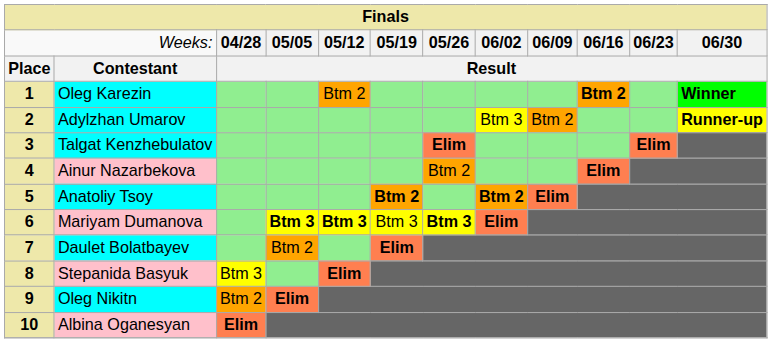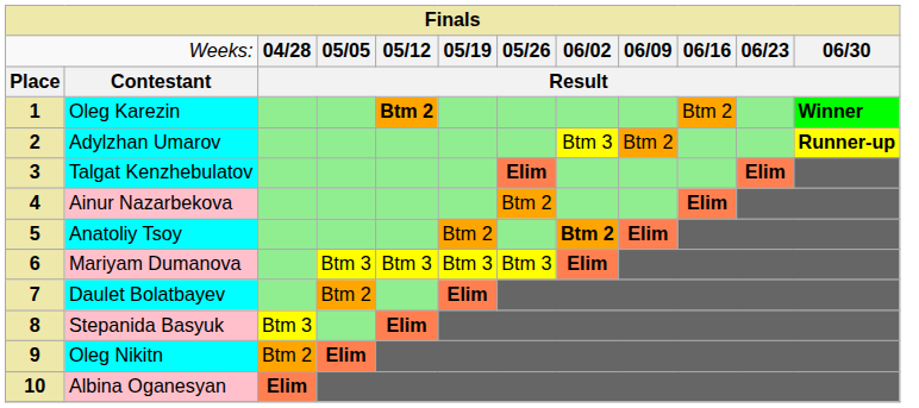Oleg Karezin | column 5: normal -> bold
Oleg Karezin | column 10: bold -> normal
Anatoliy Tsoy | column 6: bold -> normal
Mariyam Dumanova | column 4: bold -> normal
Mariyam Dumanova | column 5: bold -> normal
Mariyam Dumanova | column 7: bold -> normal
